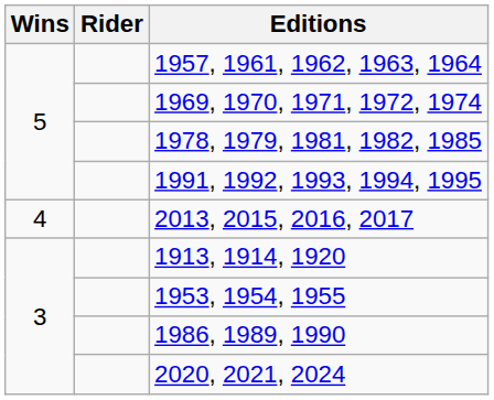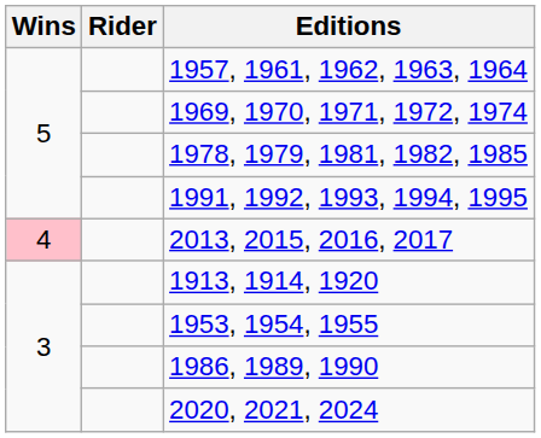2013, 2015, 2016, 2017 | Wins: no background -> pink background
